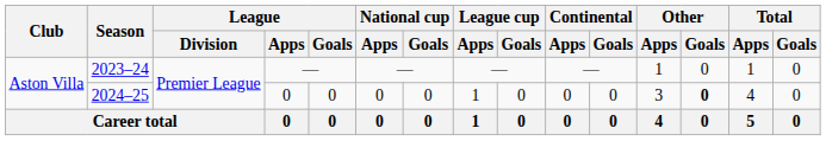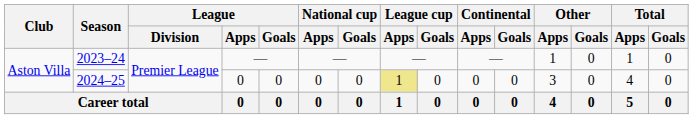2024–25 | League cup / Apps: no background -> khaki background
2024–25 | Other / Goals: bold -> normal
